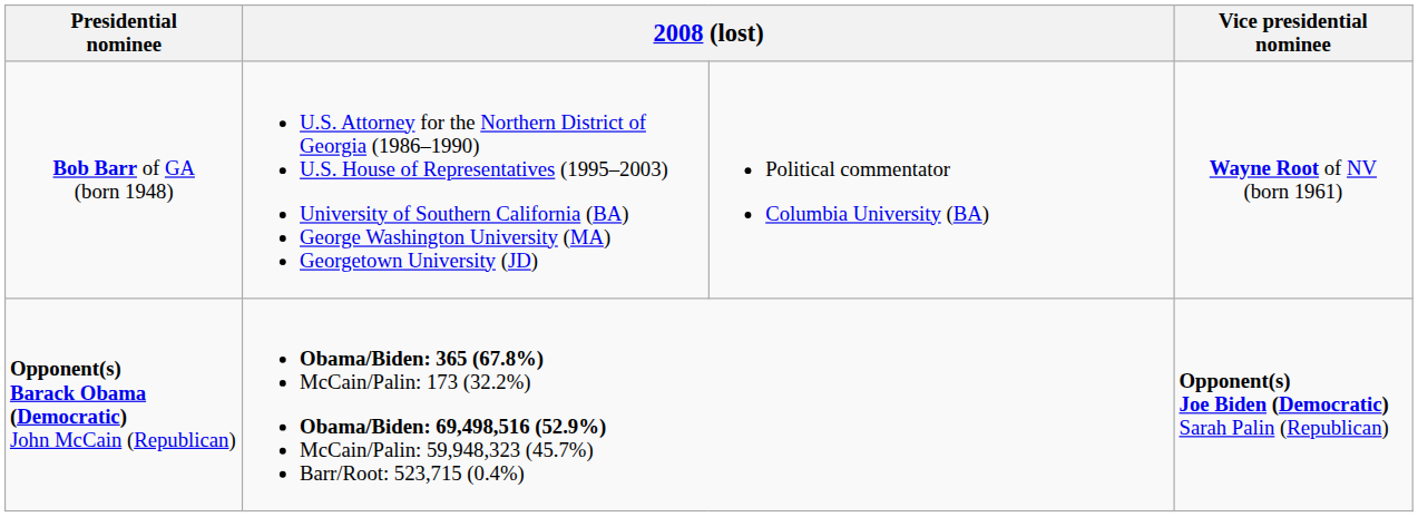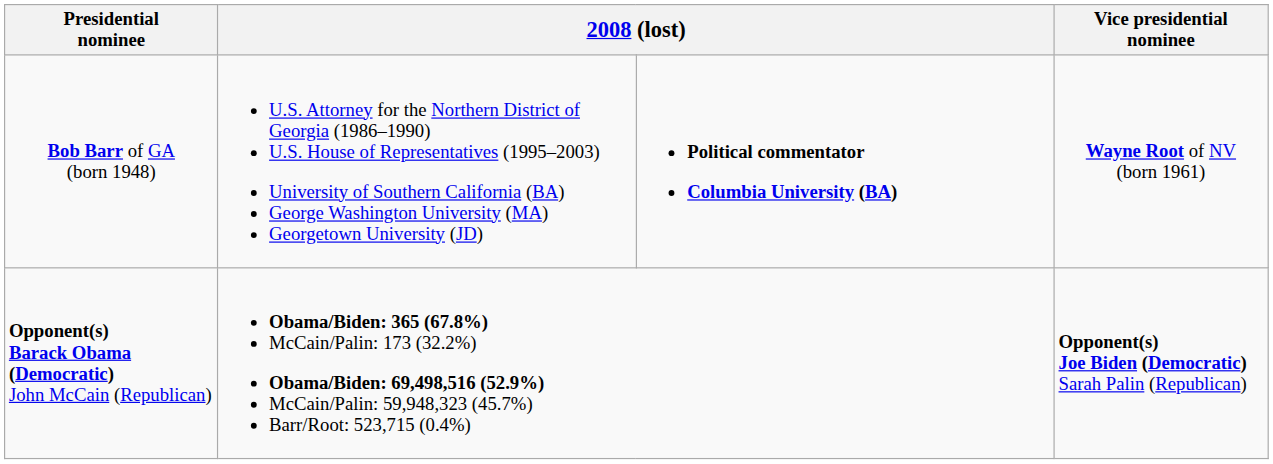Bob Barr of GA (born 1948) | column 3: normal -> bold
